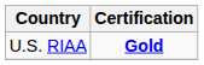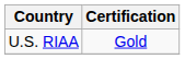U.S. RIAA | Certification: bold -> normal
